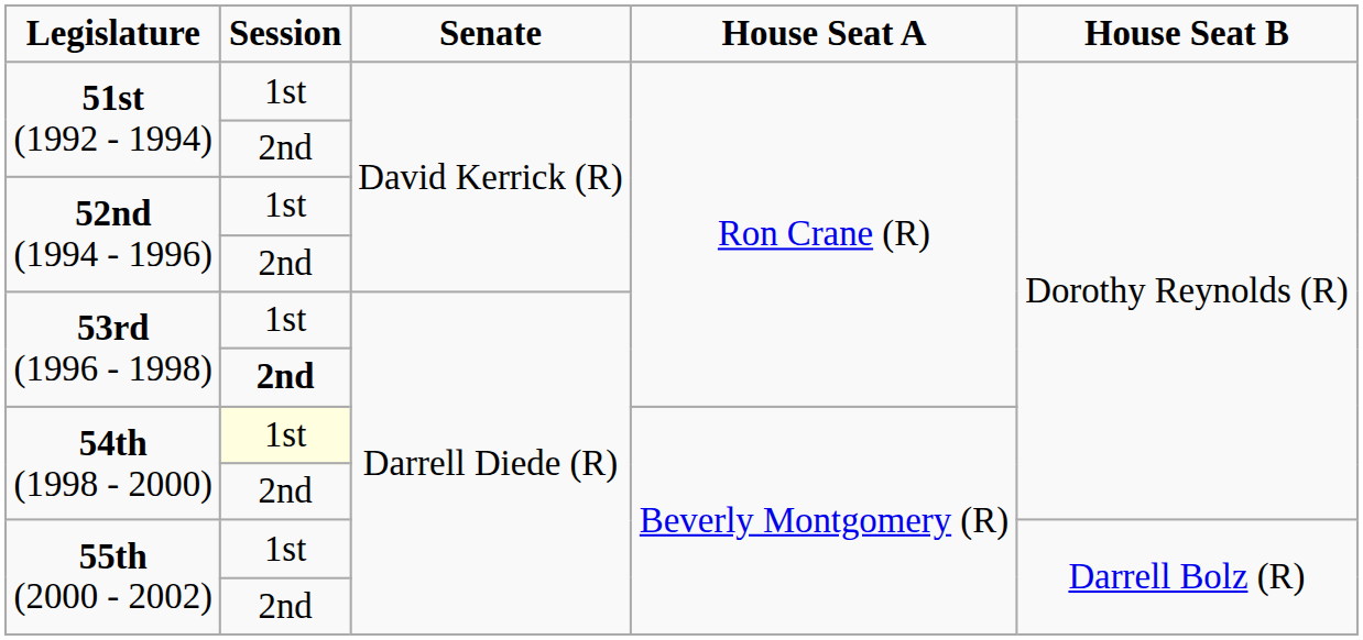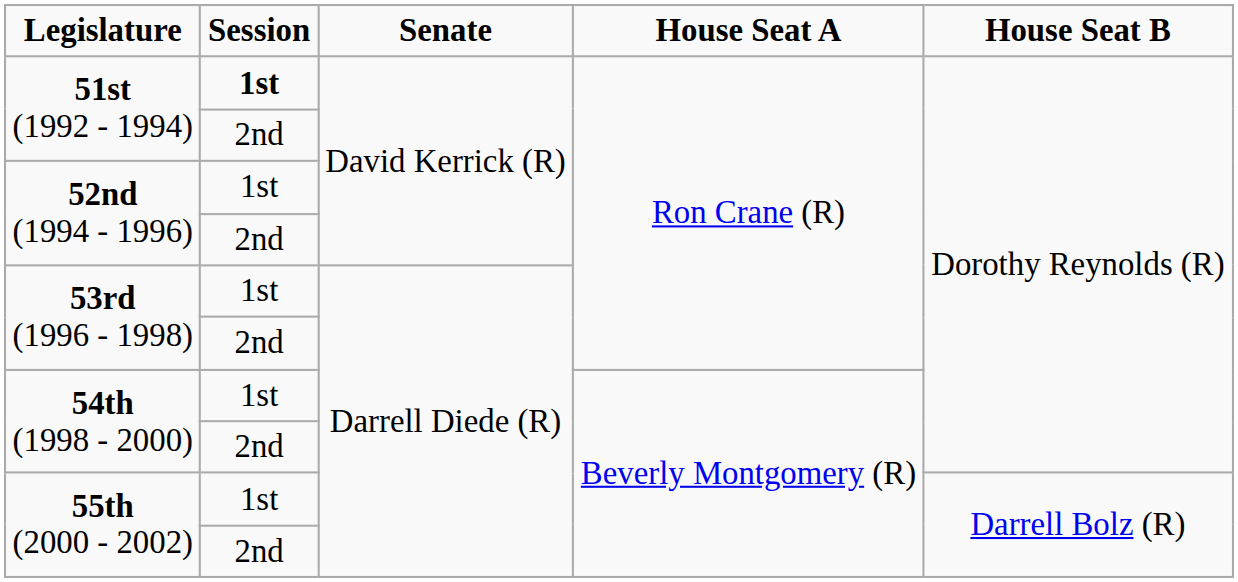51st (1992 - 1994) / 1st | Session: normal -> bold
53rd (1996 - 1998) / 2nd | Session: bold -> normal
54th (1998 - 2000) / 1st | Session: lightyellow background -> no background
